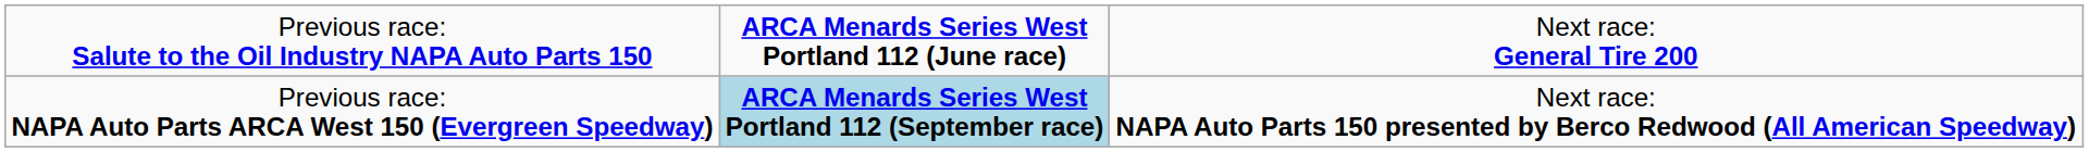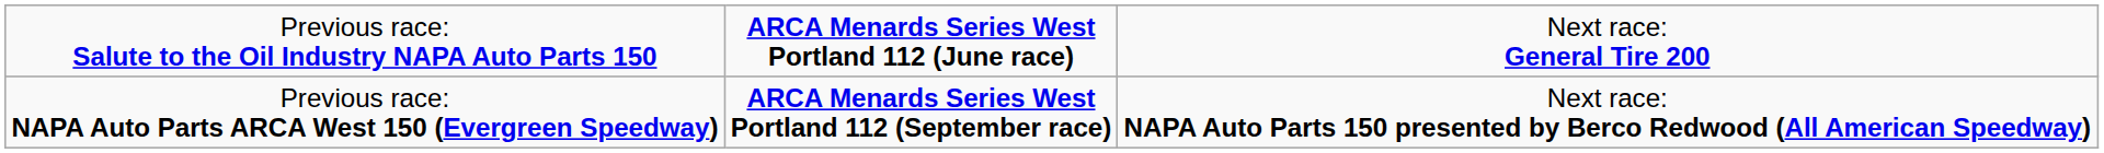row 2 | column 2: lightblue background -> no background
